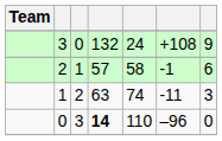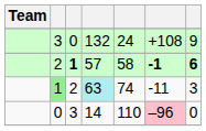row 3 | column 3: normal -> bold
row 3 | column 6: normal -> bold
row 3 | column 7: normal -> bold
row 4 | column 2: no background -> lightgreen background
row 4 | column 4: no background -> paleturquoise background
row 5 | column 4: bold -> normal
row 5 | column 6: no background -> pink background
